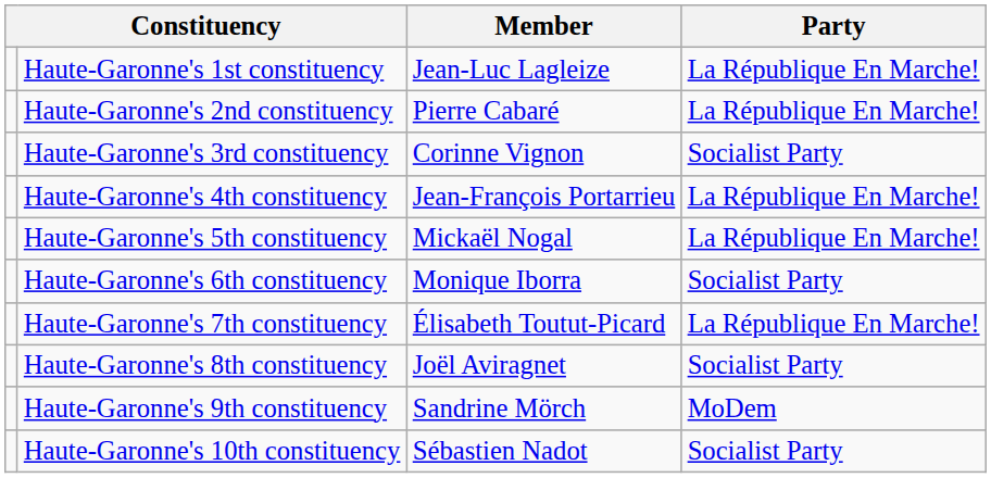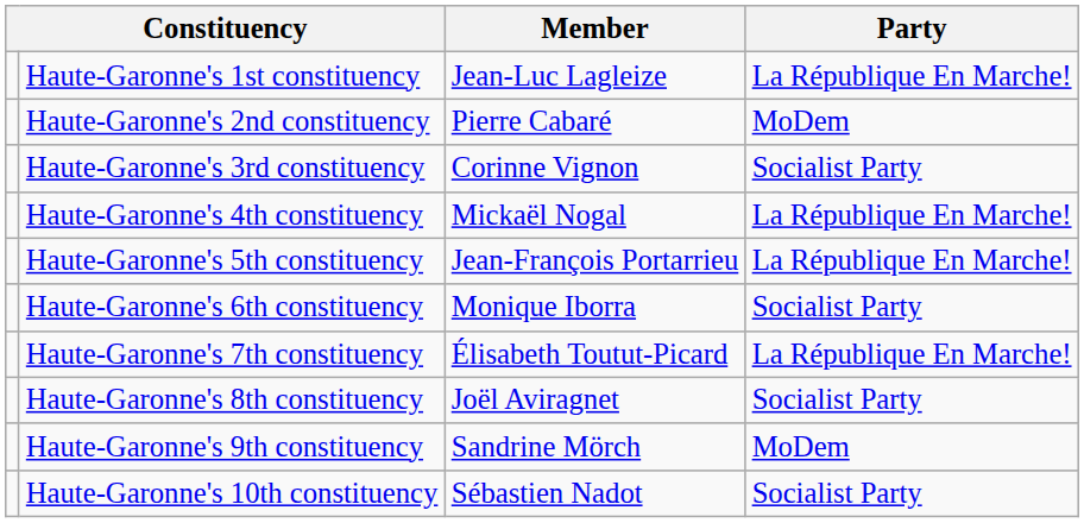Haute-Garonne's 2nd constituency | Party: La République En Marche! -> MoDem
Haute-Garonne's 4th constituency | Member: Jean-François Portarrieu -> Mickaël Nogal
Haute-Garonne's 5th constituency | Member: Mickaël Nogal -> Jean-François Portarrieu
